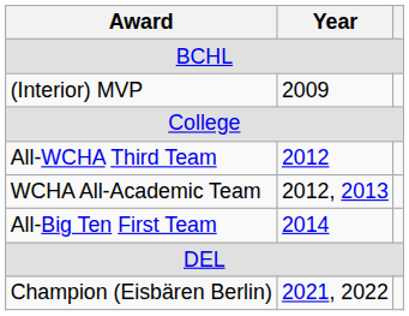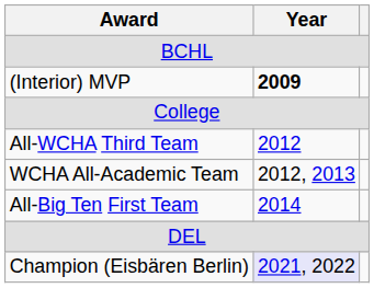(Interior) MVP | Year: normal -> bold
Champion (Eisbären Berlin) | Year: no background -> lavender background
